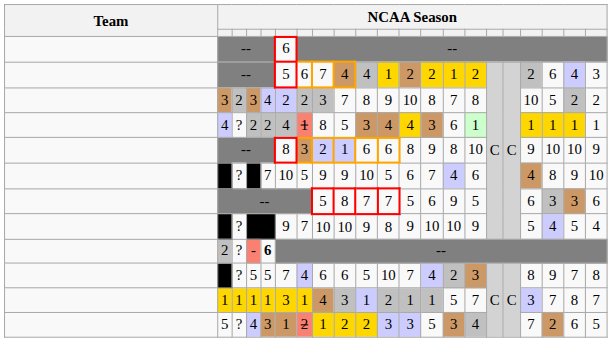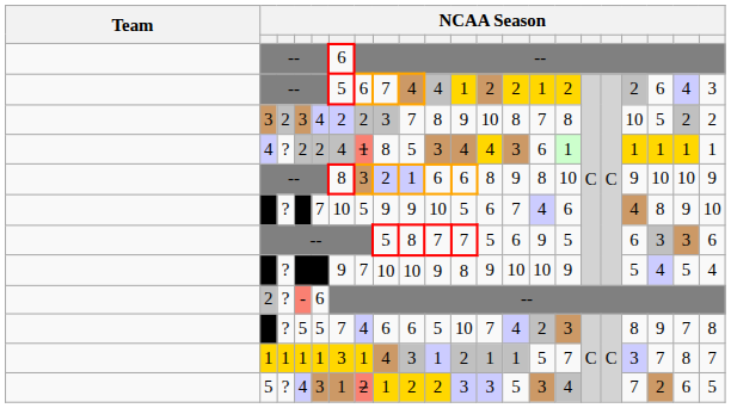- | column 5: bold -> normal
